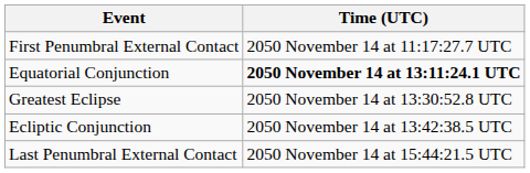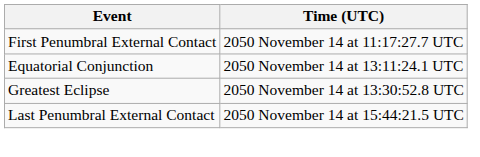Equatorial Conjunction | Time (UTC): bold -> normal
- row: Ecliptic Conjunction | 2050 November 14 at 13:42:38.5 UTC
